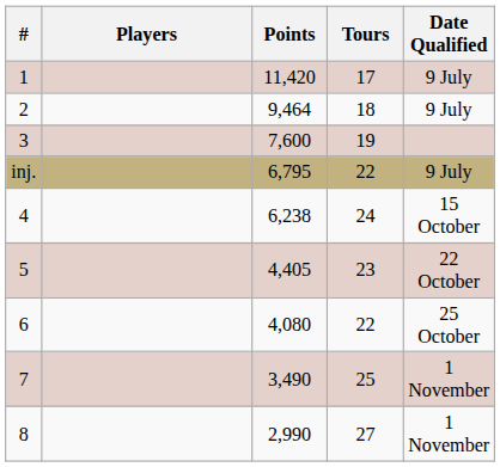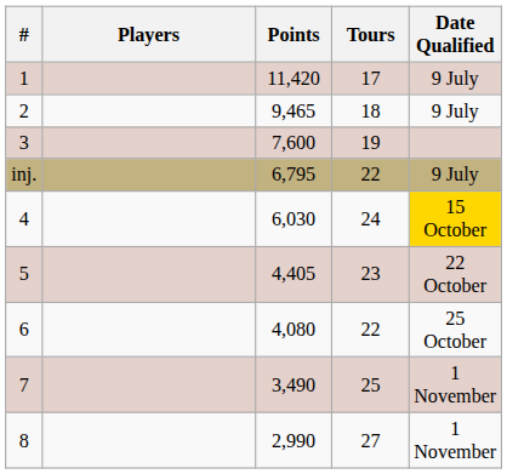2 | Points: 9,464 -> 9,465
4 | Points: 6,238 -> 6,030
4 | Date Qualified: no background -> gold background
